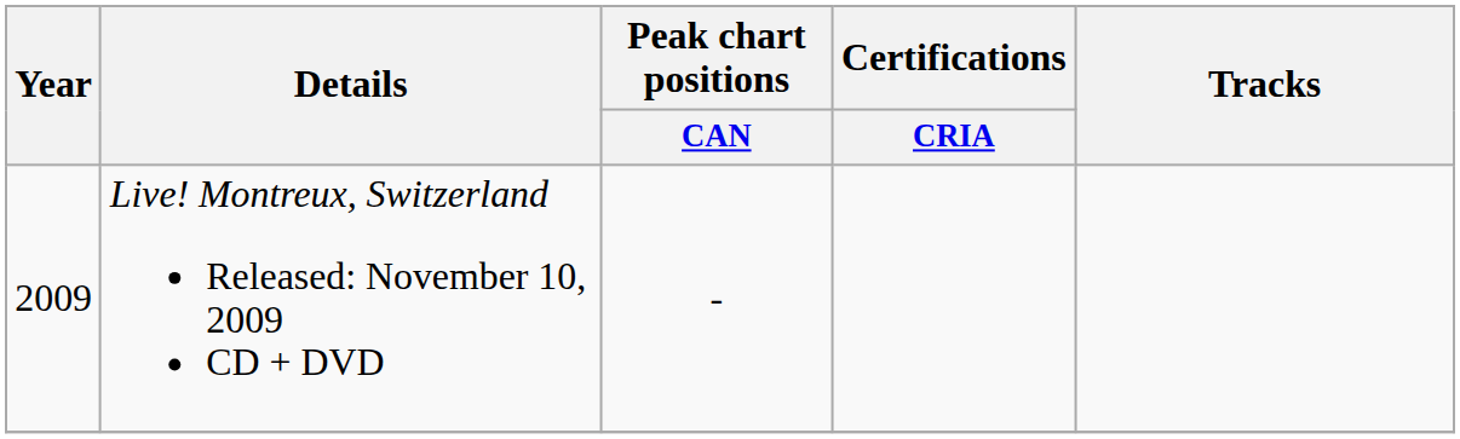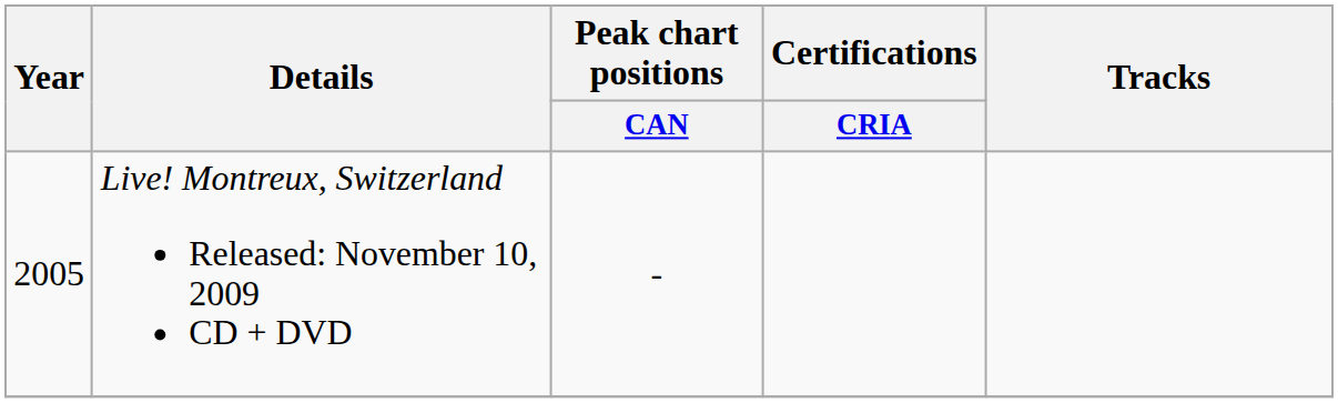row 3 | Year: 2009 -> 2005
